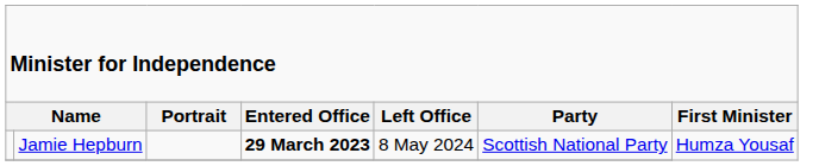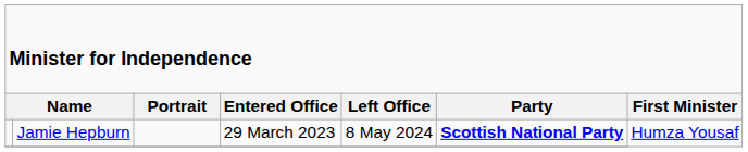Jamie Hepburn | column 4: bold -> normal
Jamie Hepburn | column 6: normal -> bold
